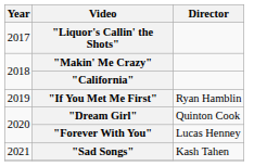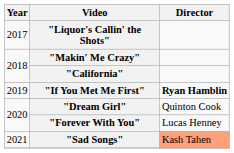"If You Met Me First" | Director: normal -> bold
"Sad Songs" | Director: no background -> lightsalmon background
